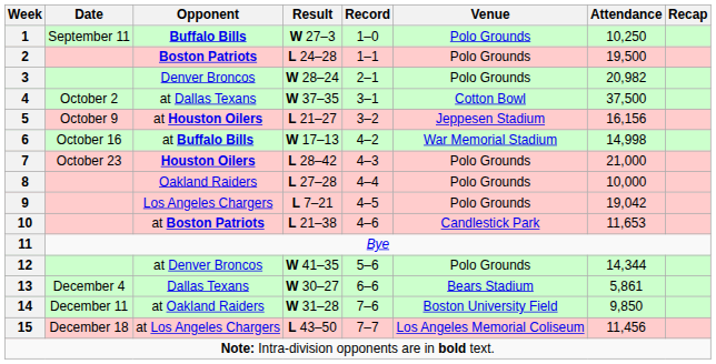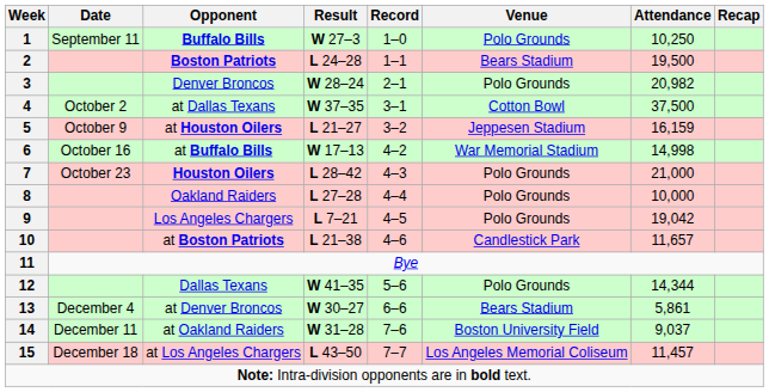2 | Venue: Polo Grounds -> Bears Stadium
5 | Attendance: 16,156 -> 16,159
10 | Attendance: 11,653 -> 11,657
12 | Opponent: at Denver Broncos -> Dallas Texans
13 | Opponent: Dallas Texans -> at Denver Broncos
14 | Attendance: 9,850 -> 9,037
15 | Attendance: 11,456 -> 11,457
